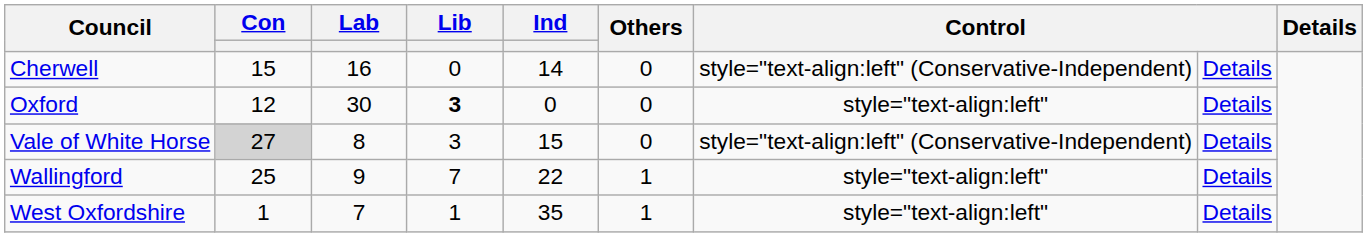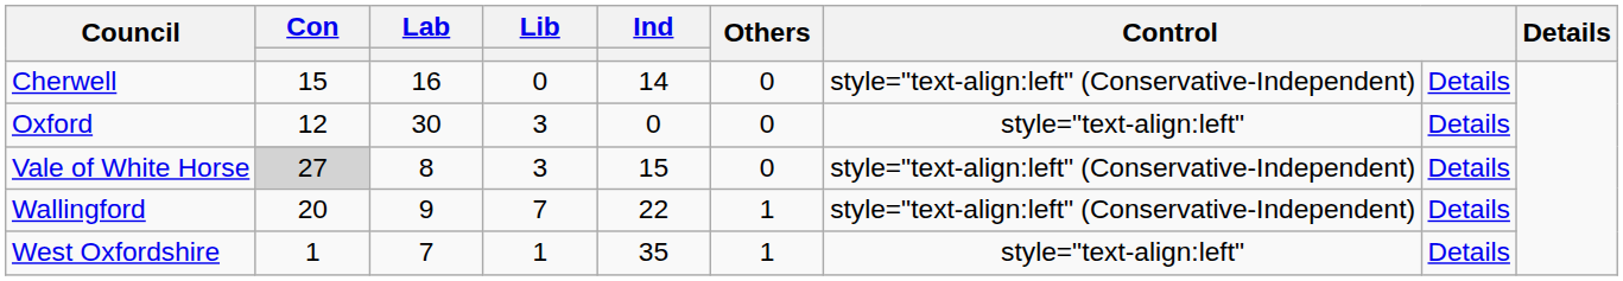Oxford | Lib: bold -> normal
Wallingford | Con: 25 -> 20
Wallingford | column 7: style="text-align:left" -> style="text-align:left" (Conservative-Independent)
